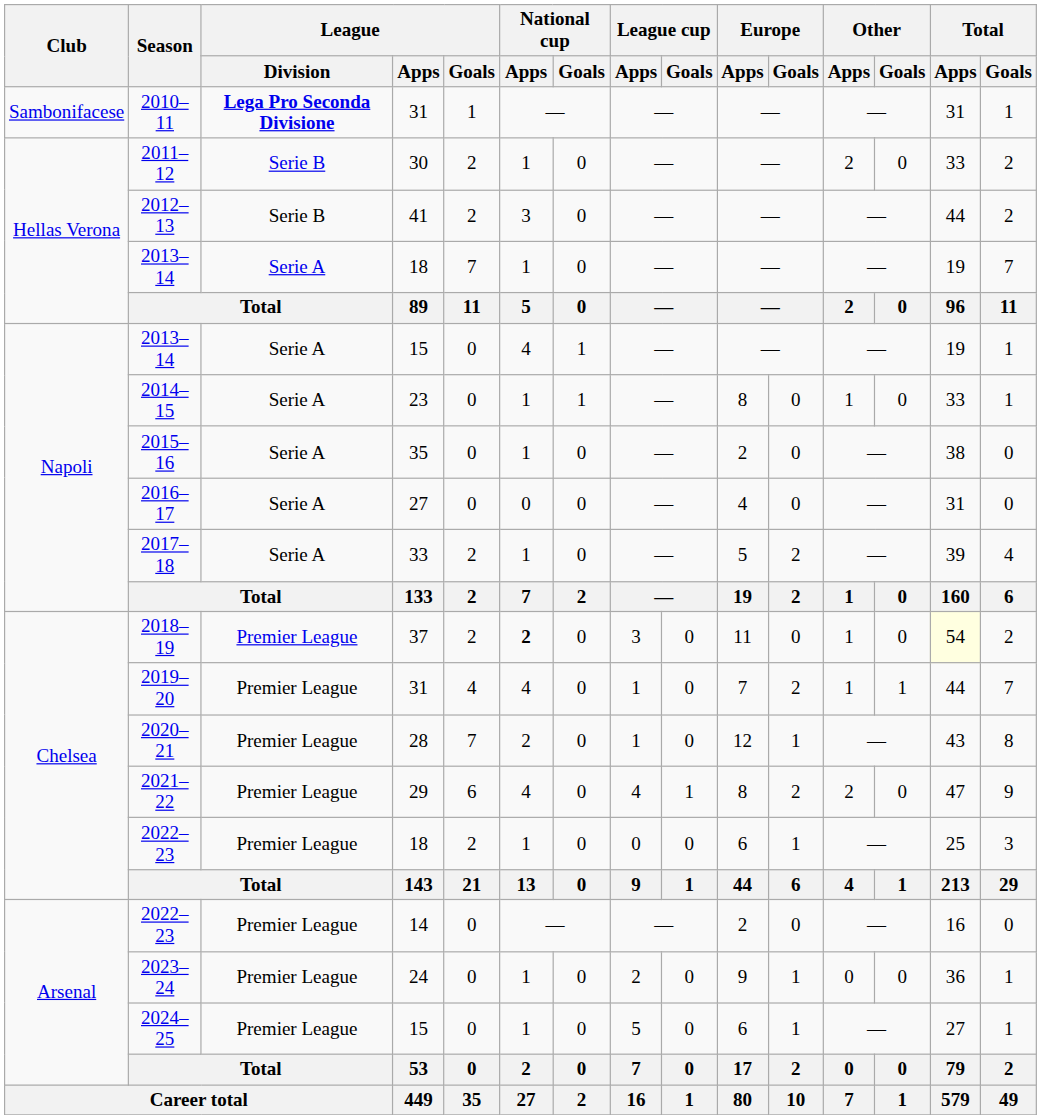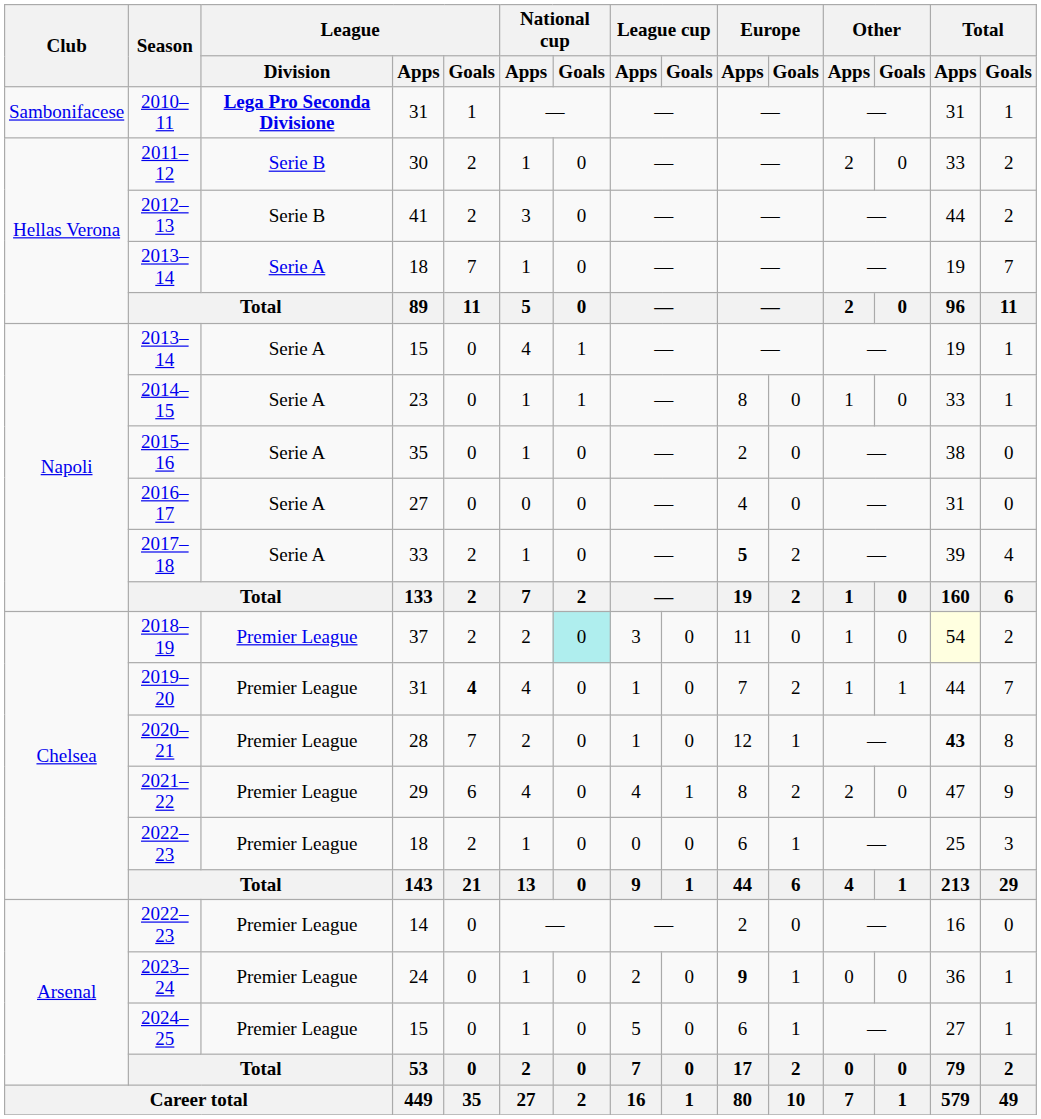2017–18 | Europe / Apps: normal -> bold
2018–19 | National cup / Apps: bold -> normal
2018–19 | National cup / Goals: no background -> paleturquoise background
2019–20 | League / Goals: normal -> bold
2020–21 | Total / Apps: normal -> bold
2023–24 | Europe / Apps: normal -> bold
